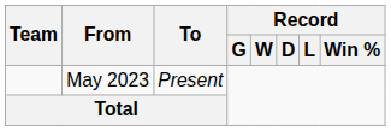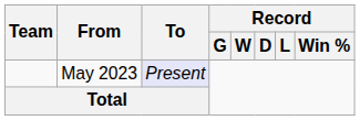May 2023 | To: no background -> lavender background
